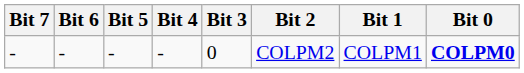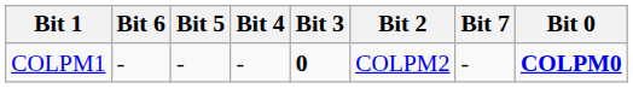columns swapped: Bit 7 <-> Bit 1
row 2 | Bit 3: normal -> bold
